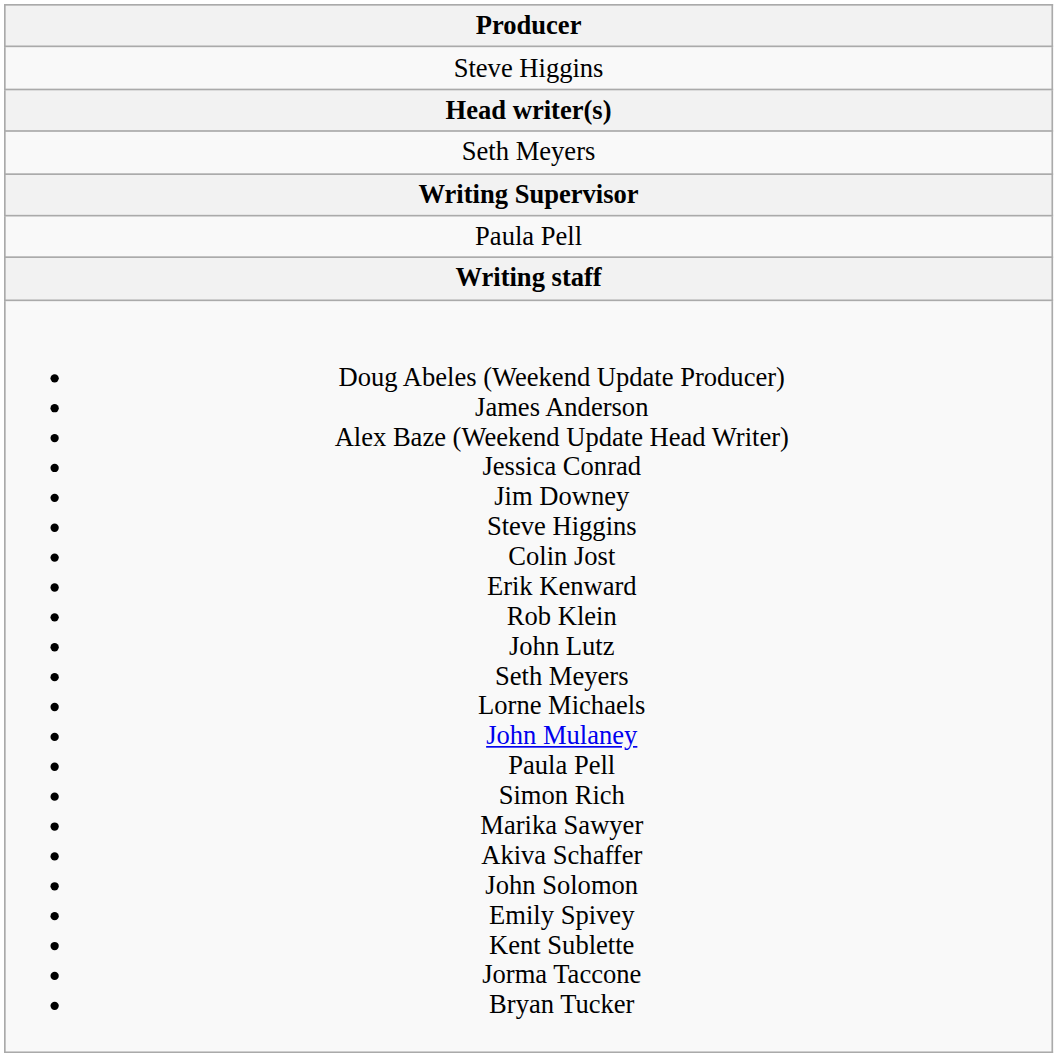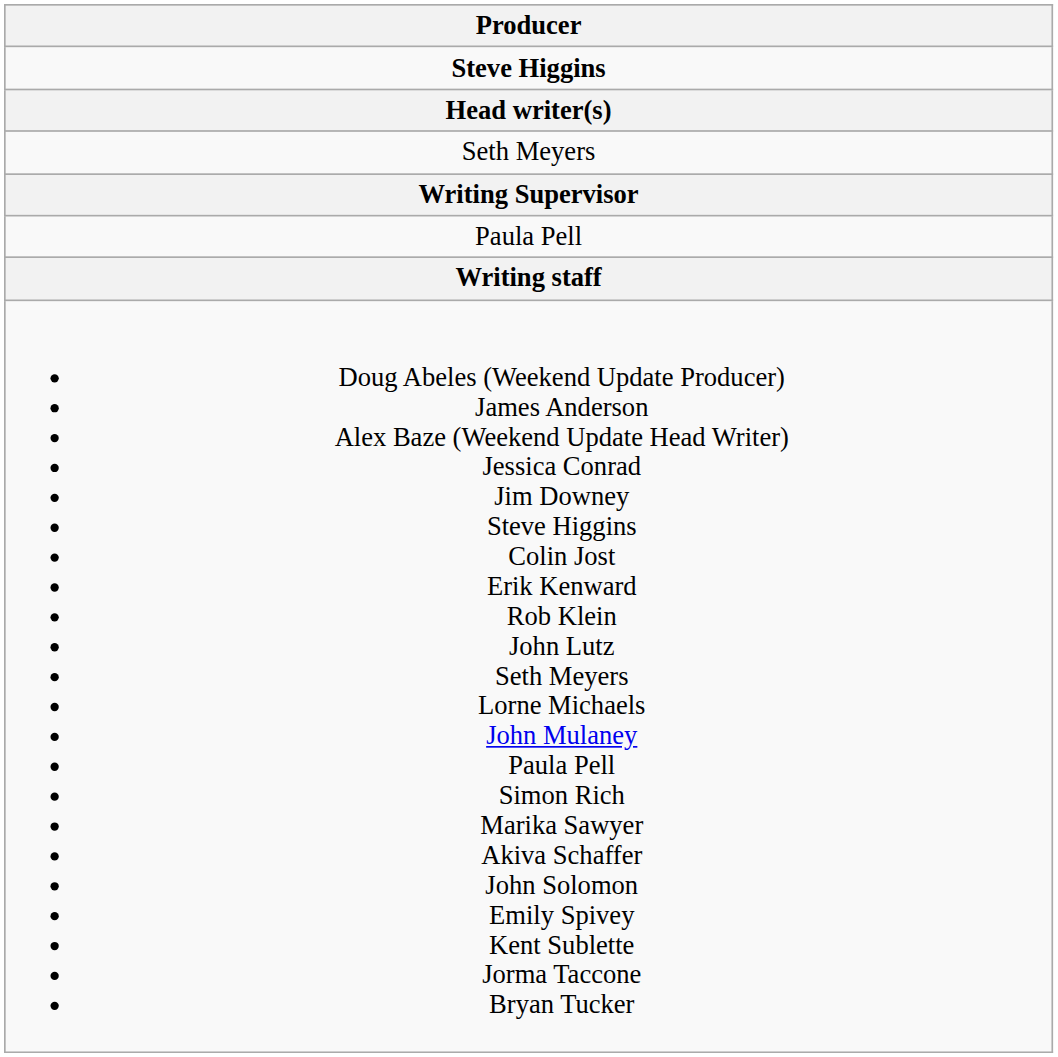row 2 | column 1: normal -> bold
